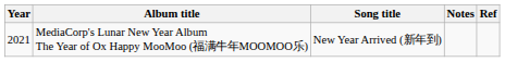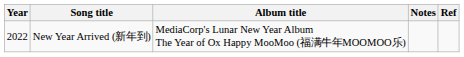columns swapped: Album title <-> Song title
row 2 | Year: 2021 -> 2022
